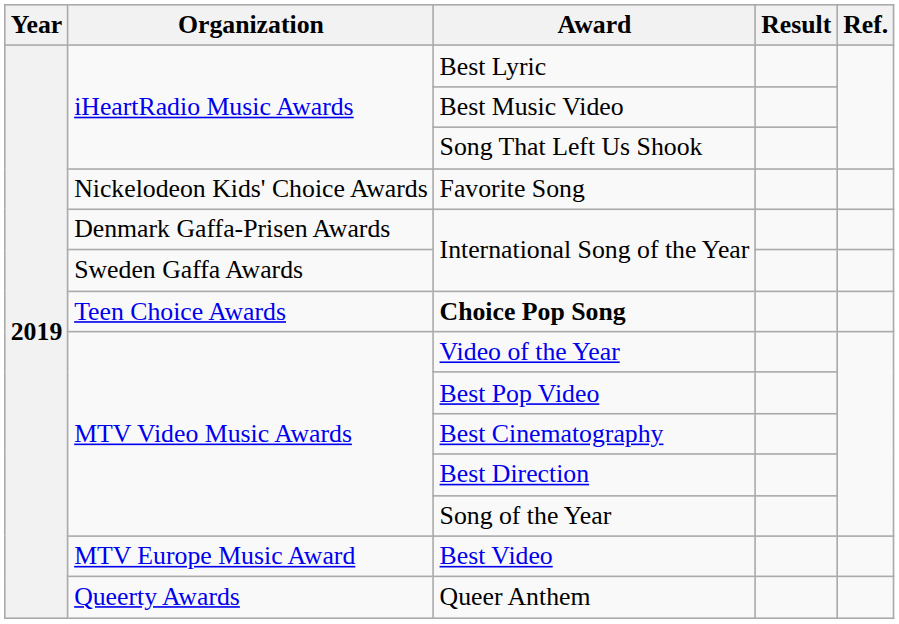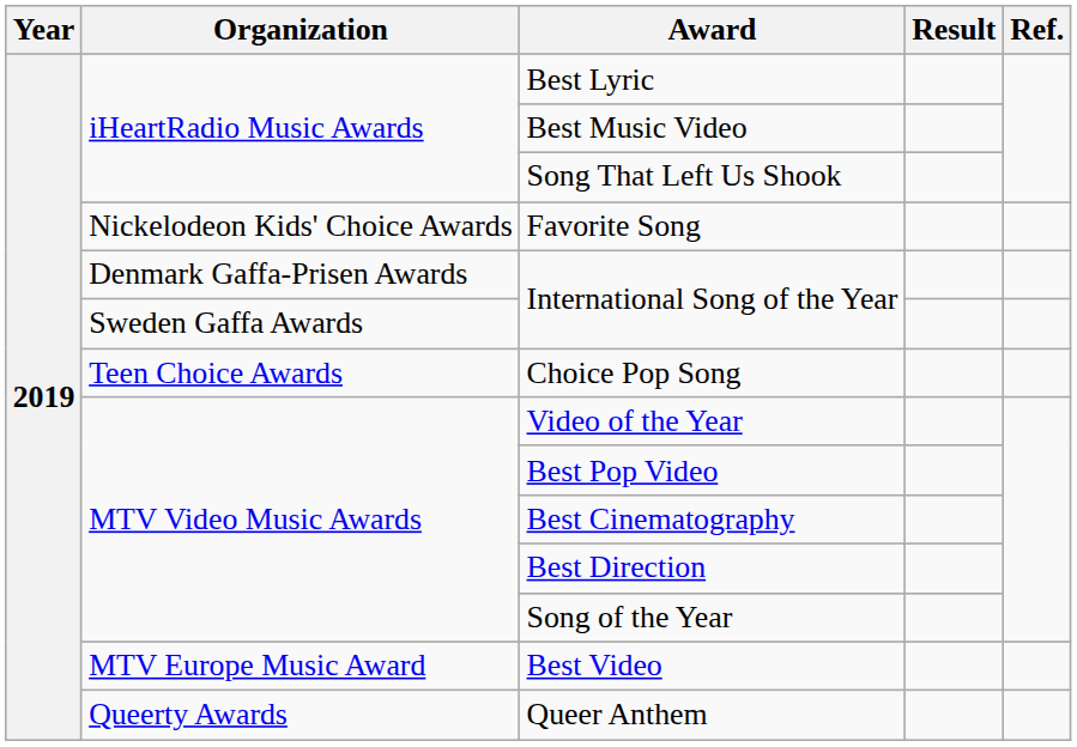Choice Pop Song | Award: bold -> normal
